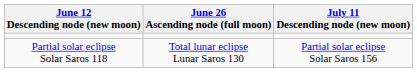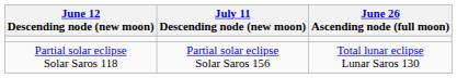columns swapped: June 26 Ascending node (full moon) <-> July 11 Descending node (new moon)
